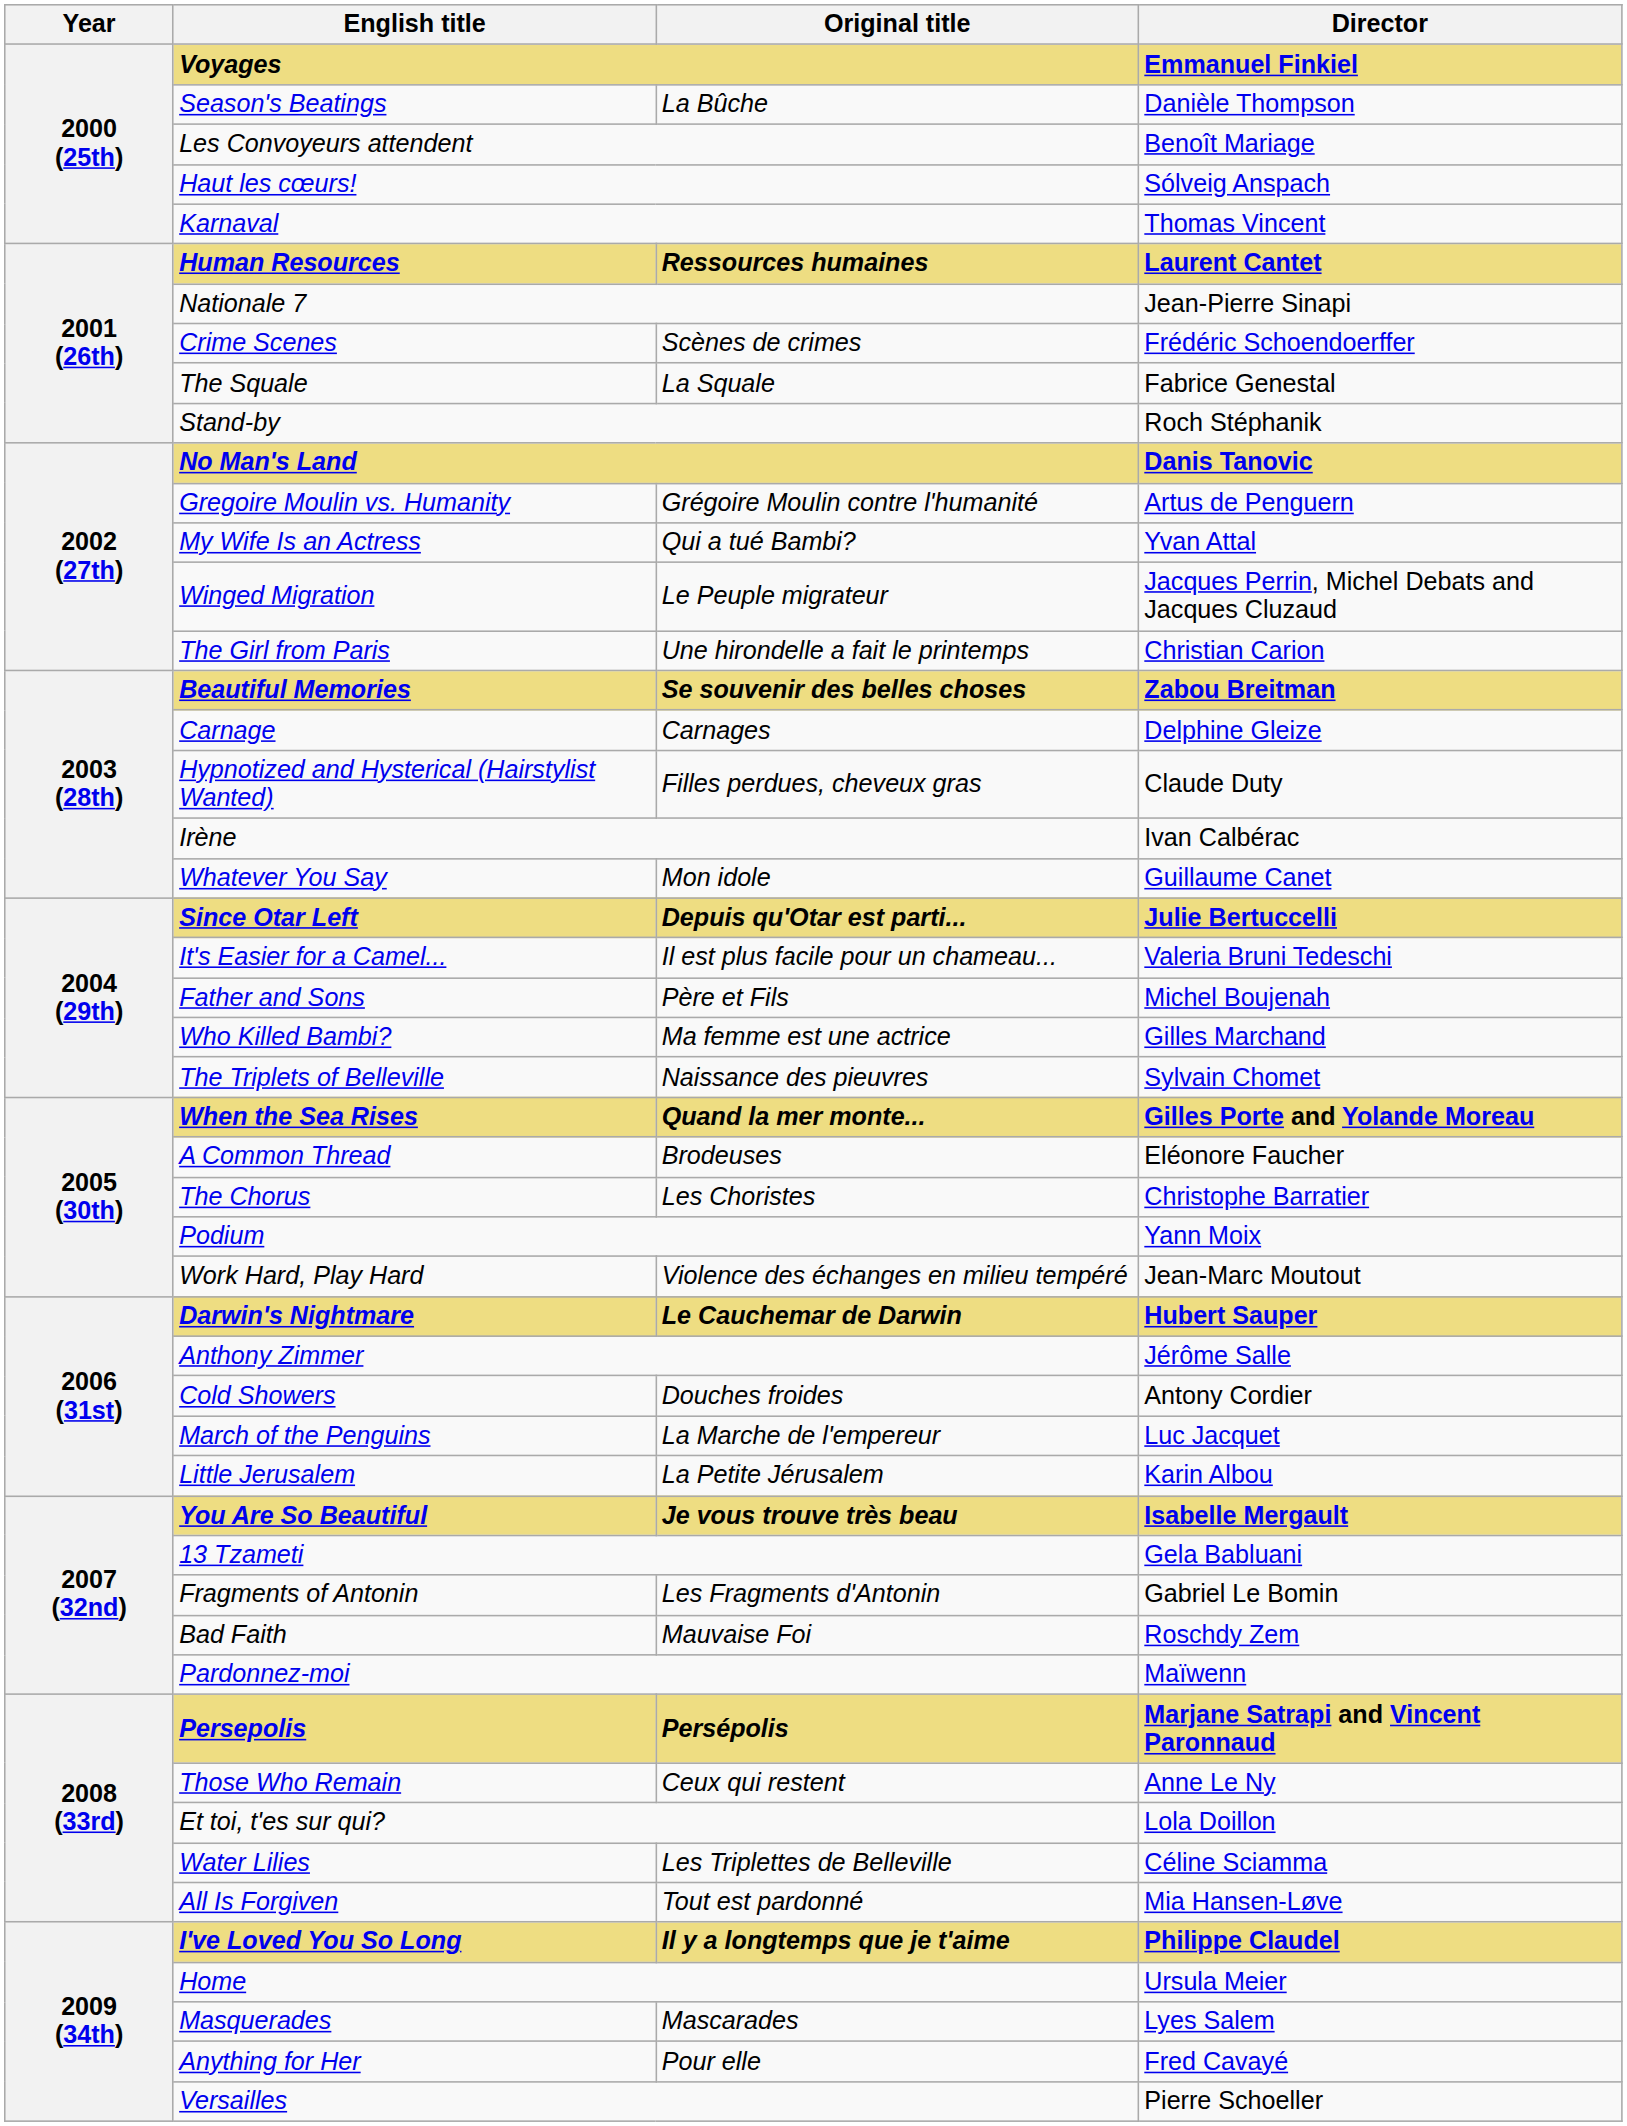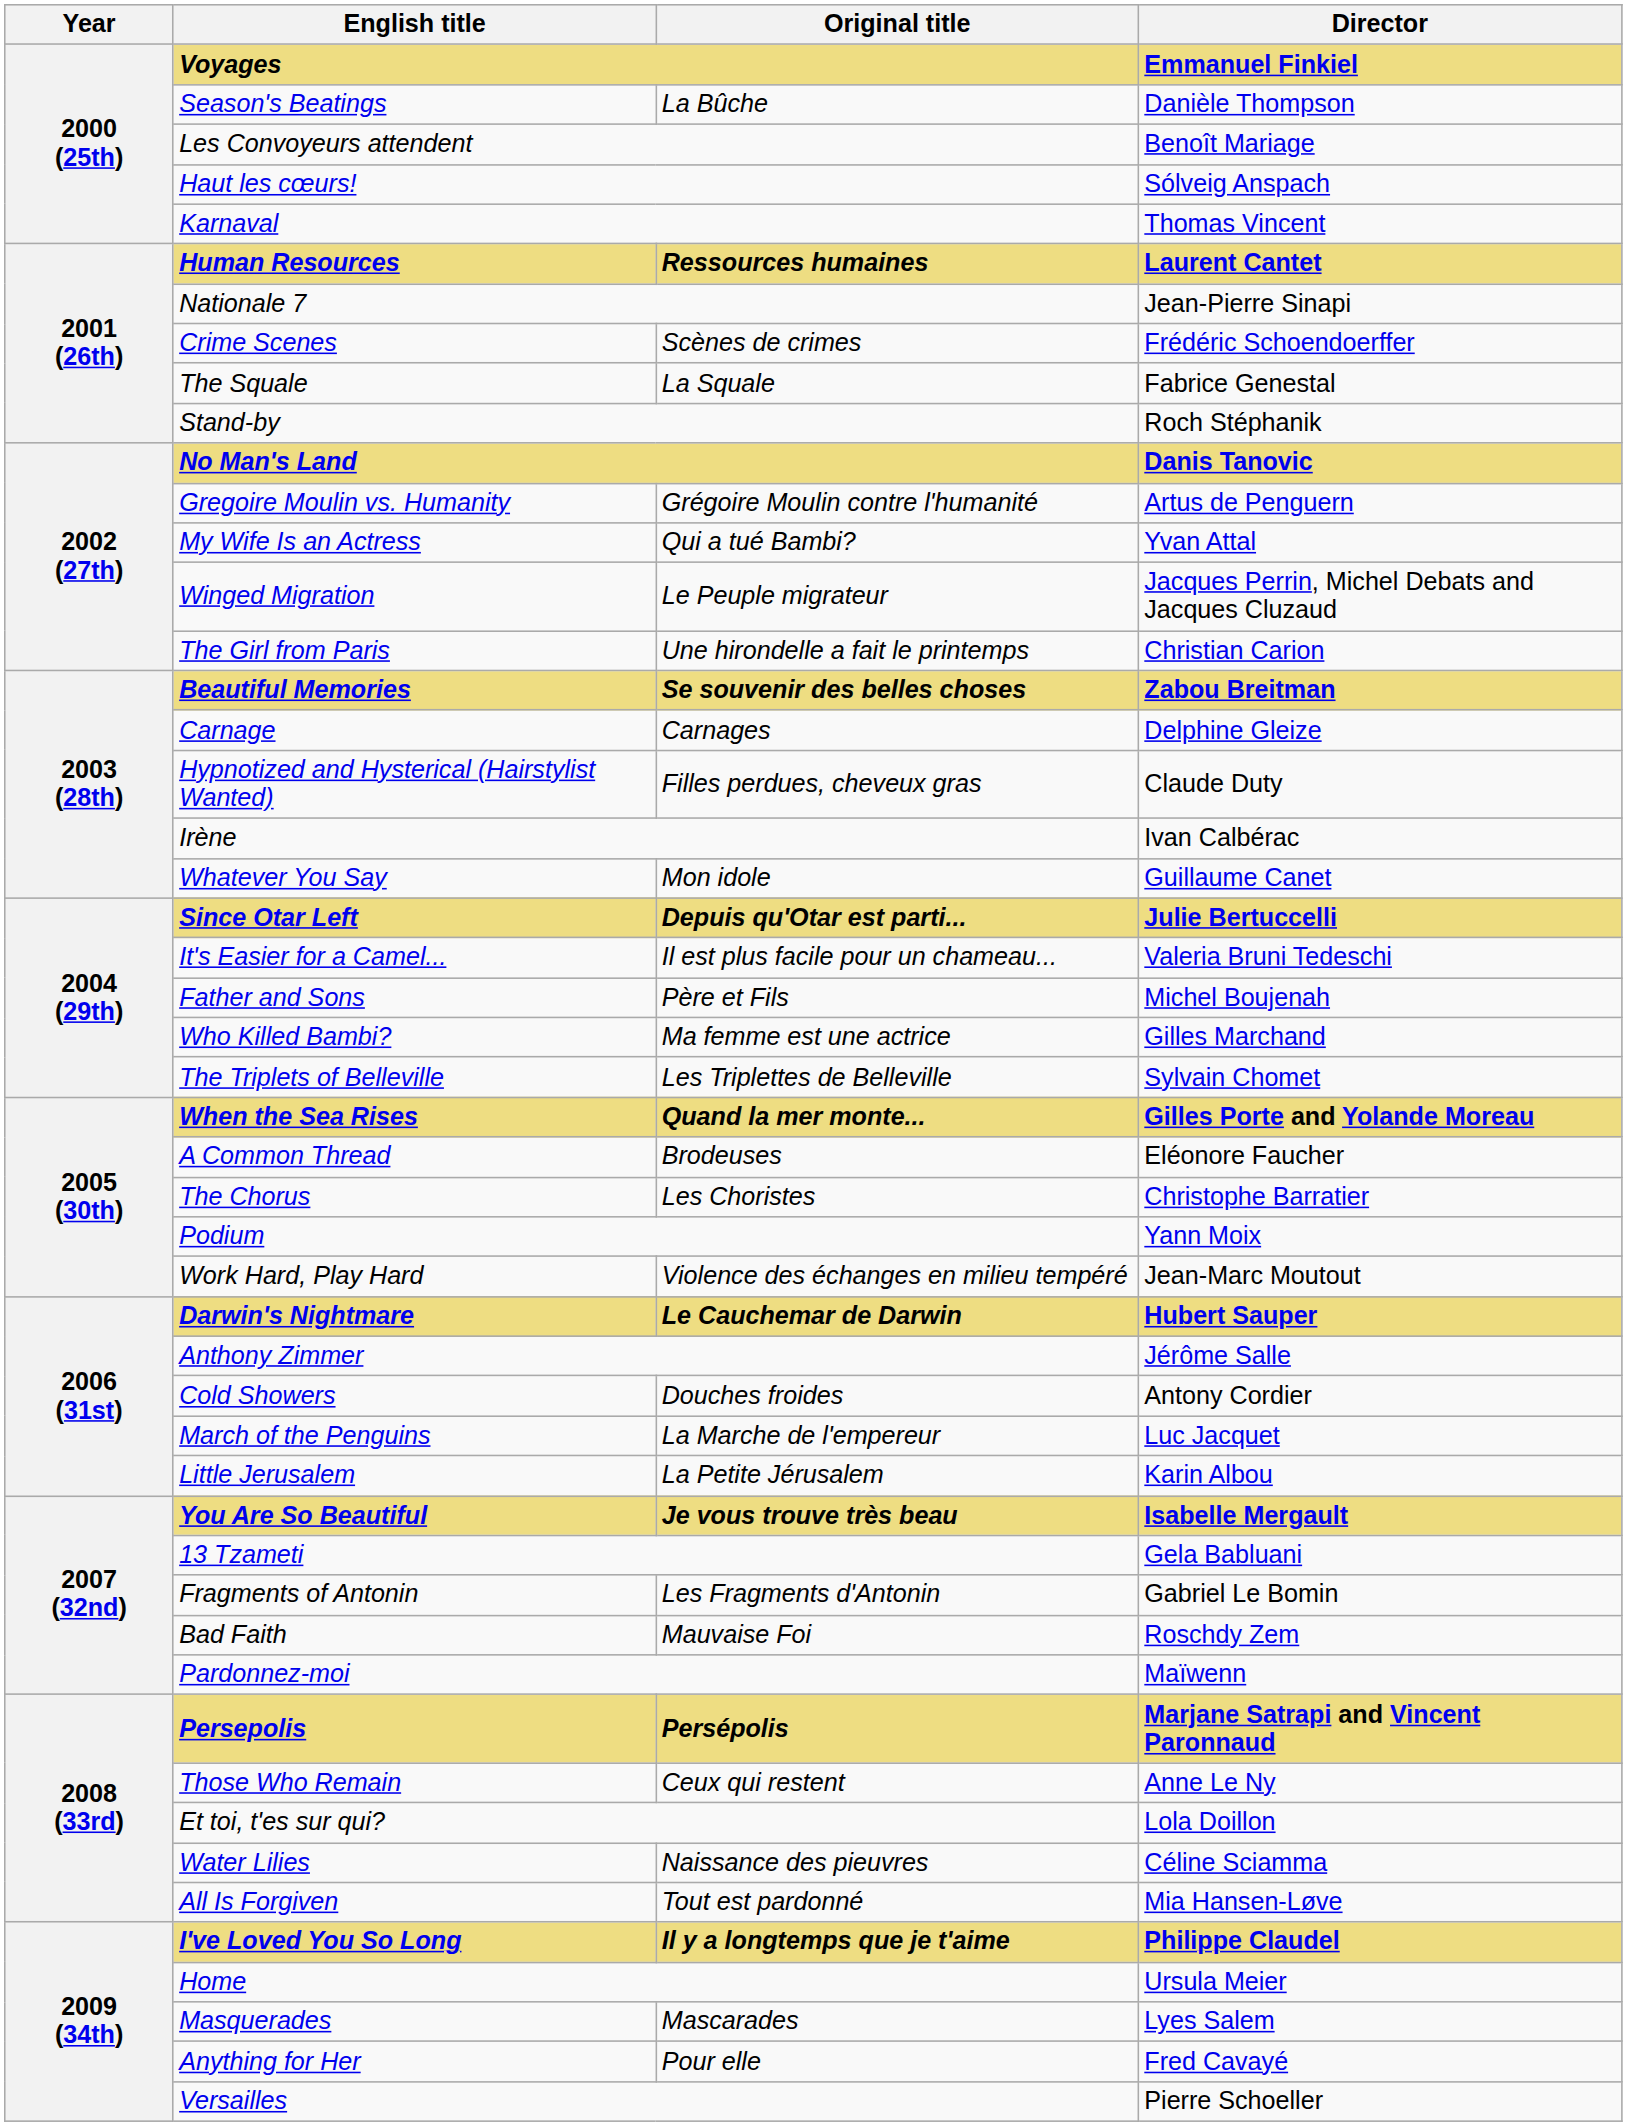The Triplets of Belleville | Original title: Naissance des pieuvres -> Les Triplettes de Belleville
Water Lilies | Original title: Les Triplettes de Belleville -> Naissance des pieuvres
